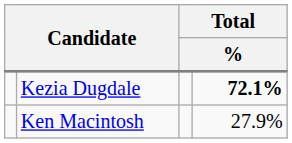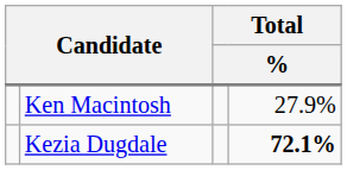rows swapped: Kezia Dugdale <-> Ken Macintosh
